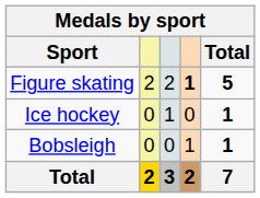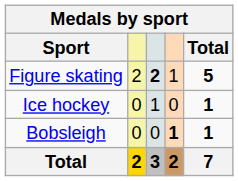Figure skating | column 3: normal -> bold
Figure skating | column 4: bold -> normal
Bobsleigh | column 4: normal -> bold
